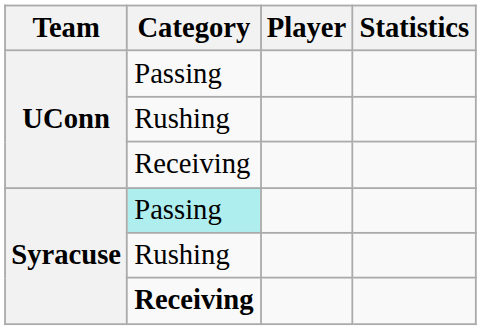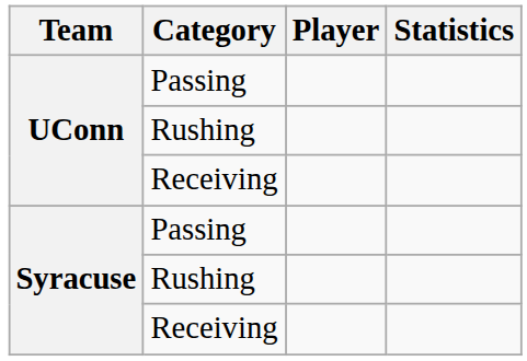Syracuse / Passing | Category: paleturquoise background -> no background
Syracuse / Receiving | Category: bold -> normal
